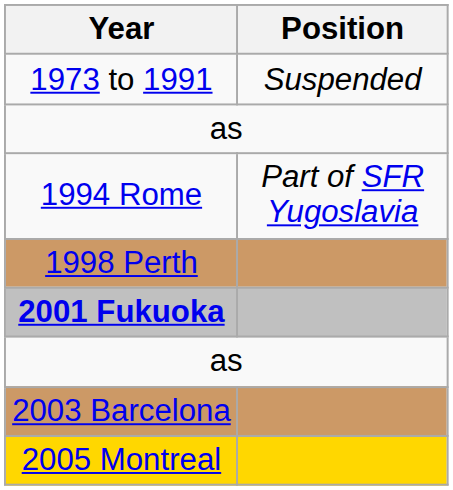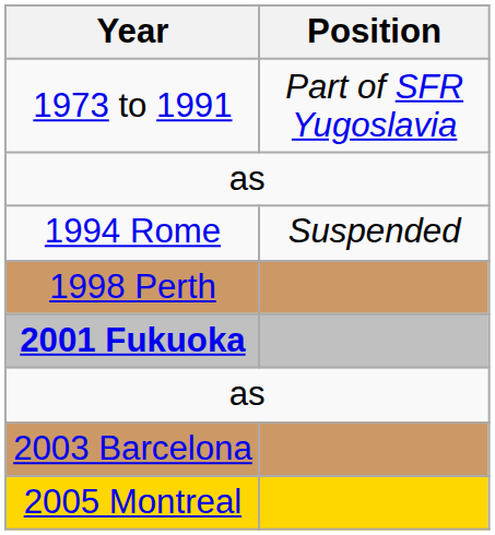row 2 | Position: Suspended -> Part of SFR Yugoslavia
row 4 | Position: Part of SFR Yugoslavia -> Suspended
